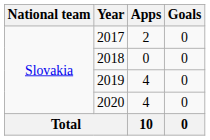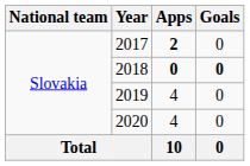2017 | Apps: normal -> bold
2018 | Apps: normal -> bold
2018 | Goals: normal -> bold
